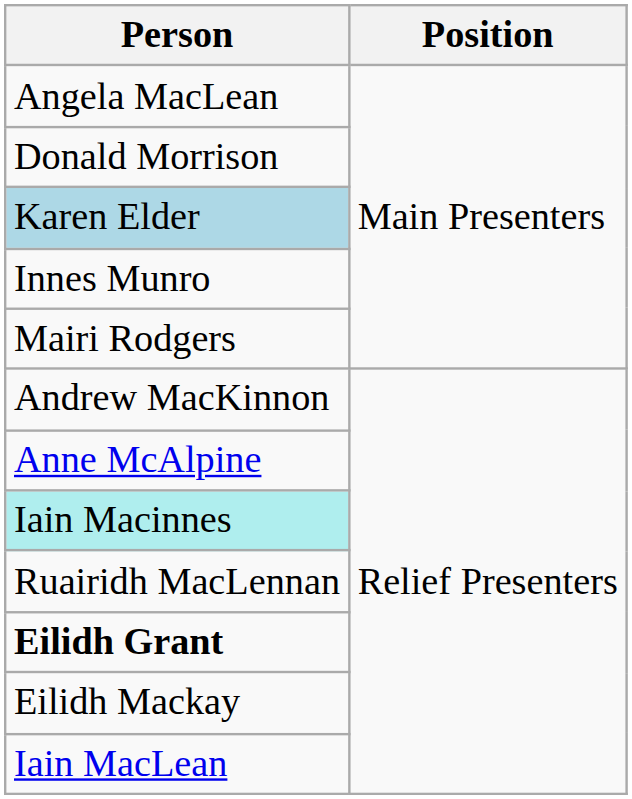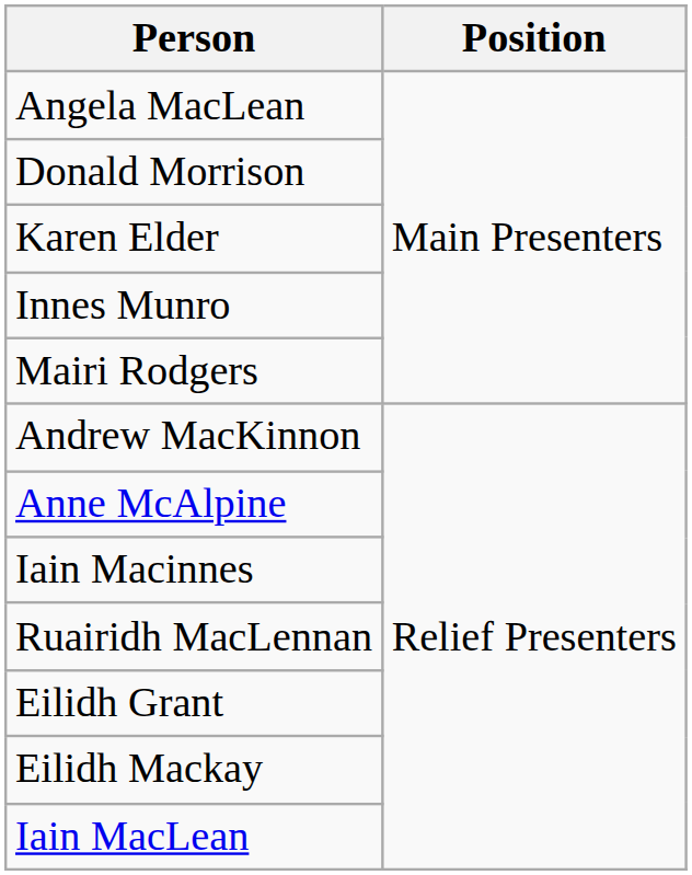Karen Elder | Person: lightblue background -> no background
Iain Macinnes | Person: paleturquoise background -> no background
Eilidh Grant | Person: bold -> normal
